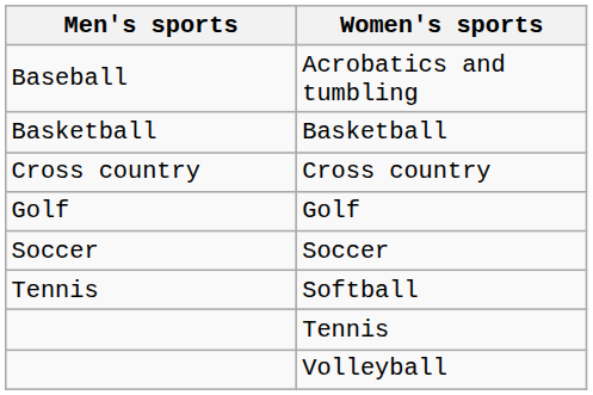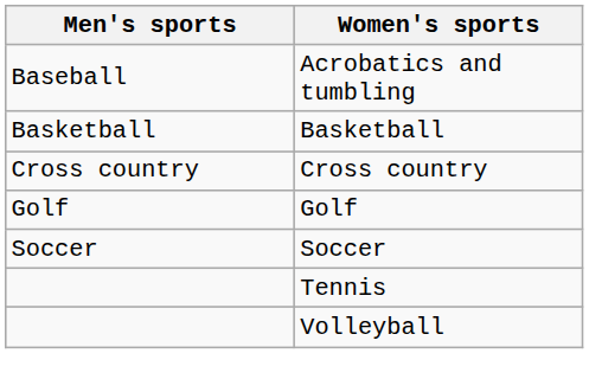- row: Tennis | Softball
